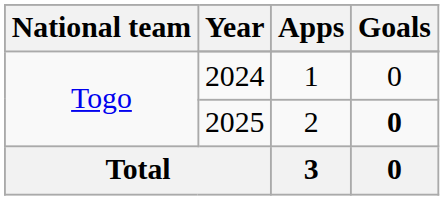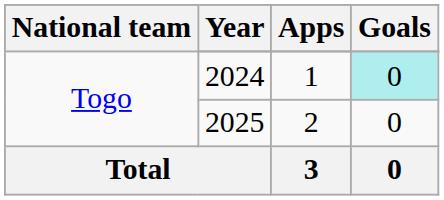2024 | Goals: no background -> paleturquoise background
2025 | Goals: bold -> normal
